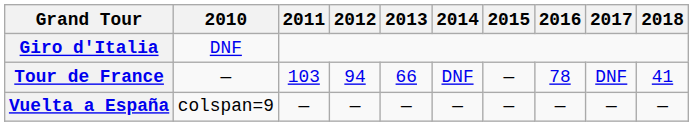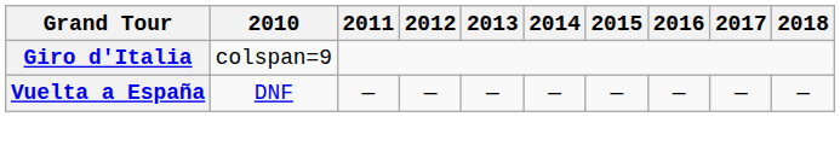Giro d'Italia | 2010: DNF -> colspan=9
- row: Tour de France | — | 103 | 94 | 66 | DNF | — | 78 | DNF | 41
Vuelta a España | 2010: colspan=9 -> DNF
